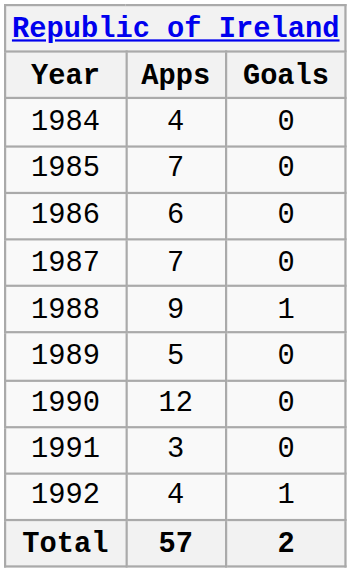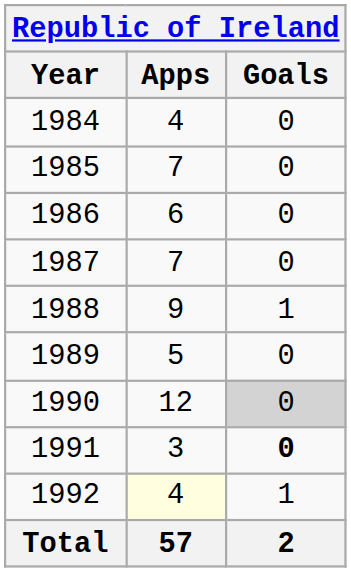1990 | Goals: no background -> lightgrey background
1991 | Goals: normal -> bold
1992 | Apps: no background -> lightyellow background
